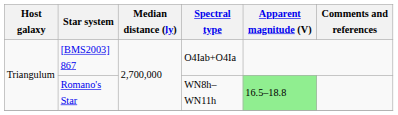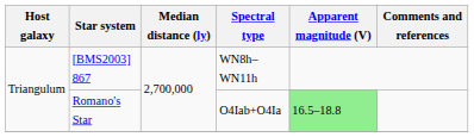[BMS2003] 867 | Spectral type: O4Iab+O4Ia -> WN8h–WN11h
Romano's Star | Spectral type: WN8h–WN11h -> O4Iab+O4Ia
